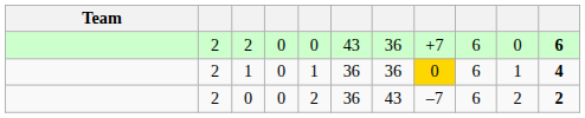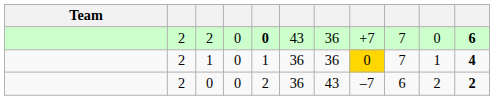row 2 | column 5: normal -> bold
row 2 | column 9: 6 -> 7
row 3 | column 9: 6 -> 7
